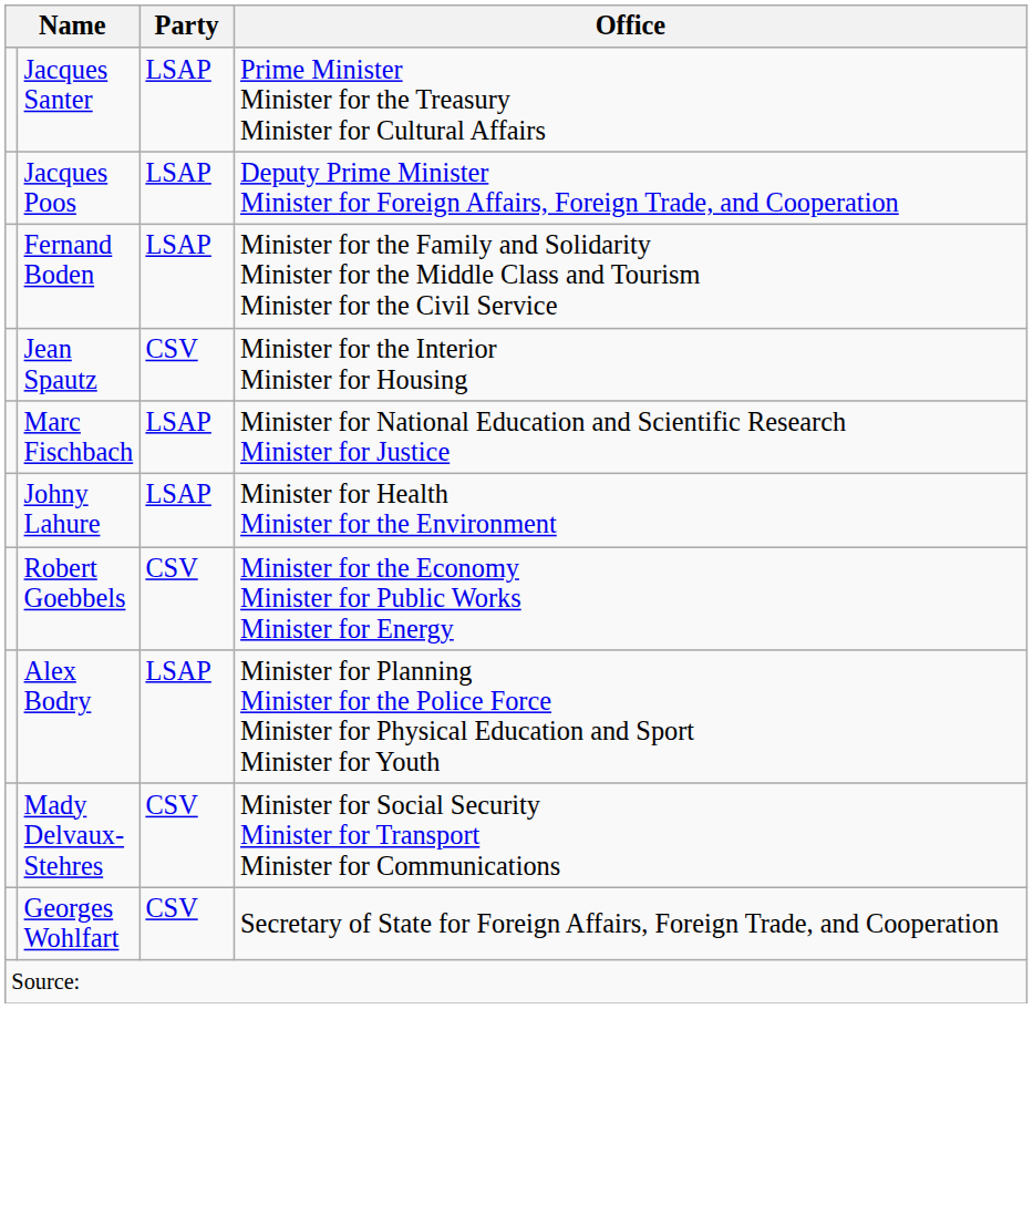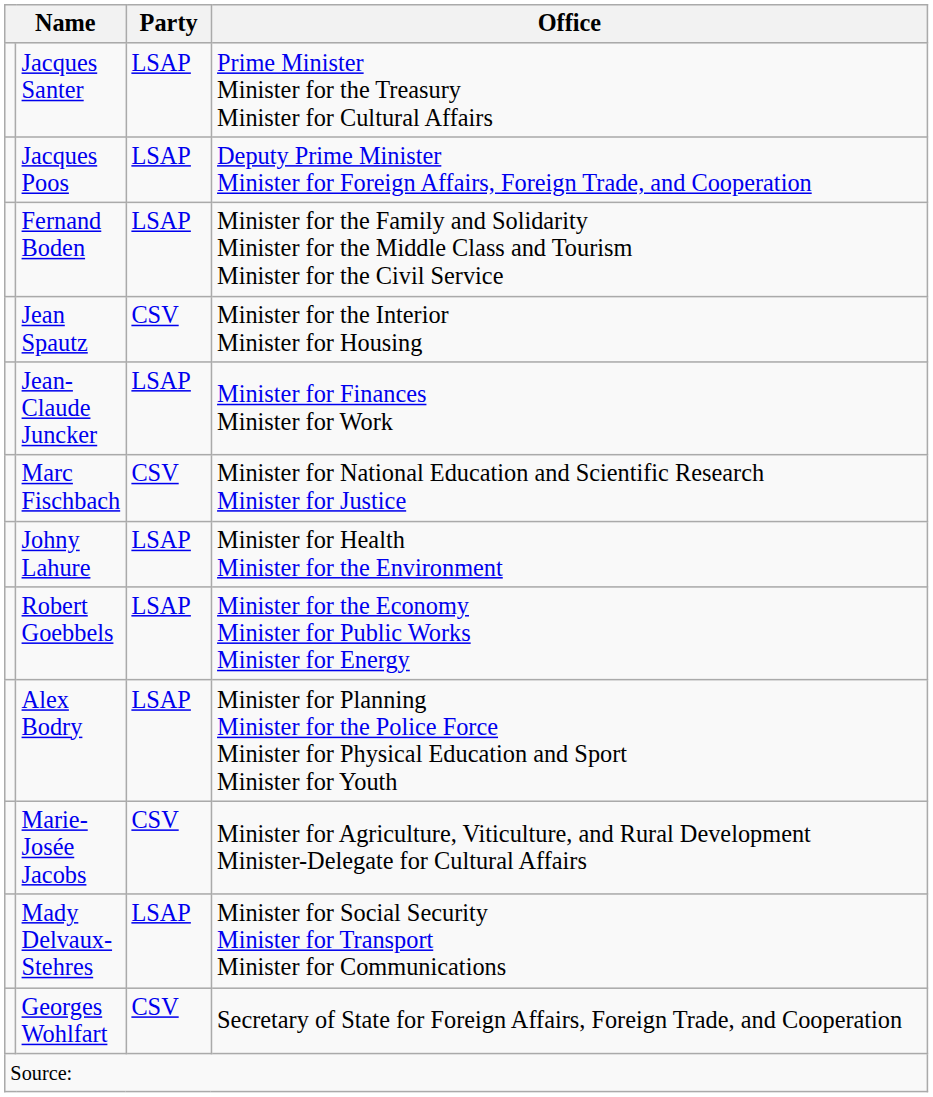+ row: Jean-Claude Juncker | LSAP | Minister for Finances Minister for Work
Marc Fischbach | Party: LSAP -> CSV
Robert Goebbels | Party: CSV -> LSAP
+ row: Marie-Josée Jacobs | CSV | Minister for Agriculture, Viticulture, and Rural Development Minister-Delegate for Cultural Affairs
Mady Delvaux-Stehres | Party: CSV -> LSAP
